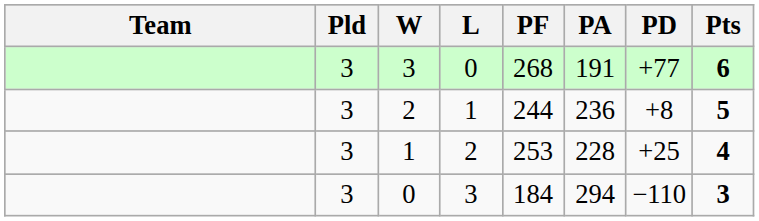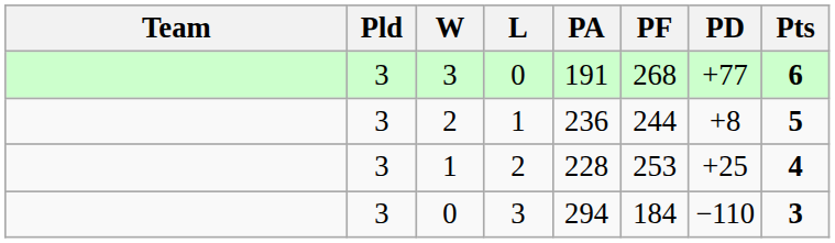columns swapped: PF <-> PA
